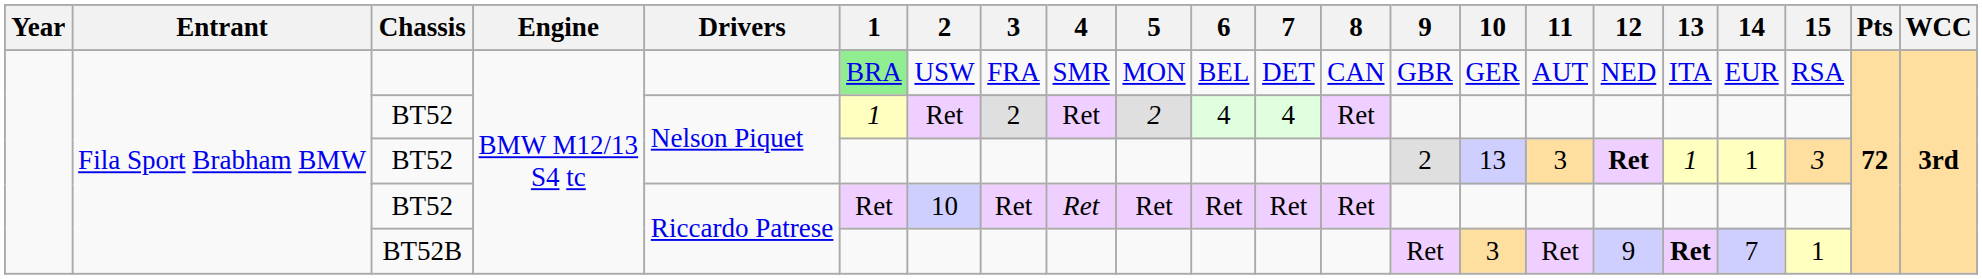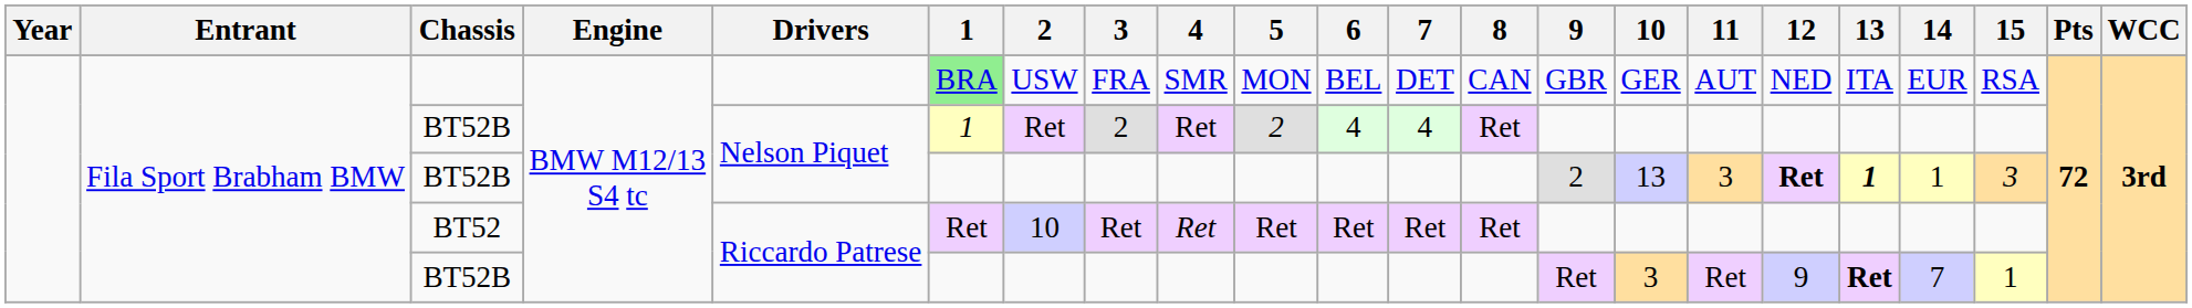row 3 | Chassis: BT52 -> BT52B
row 4 | Chassis: BT52 -> BT52B
row 4 | 13: normal -> bold
